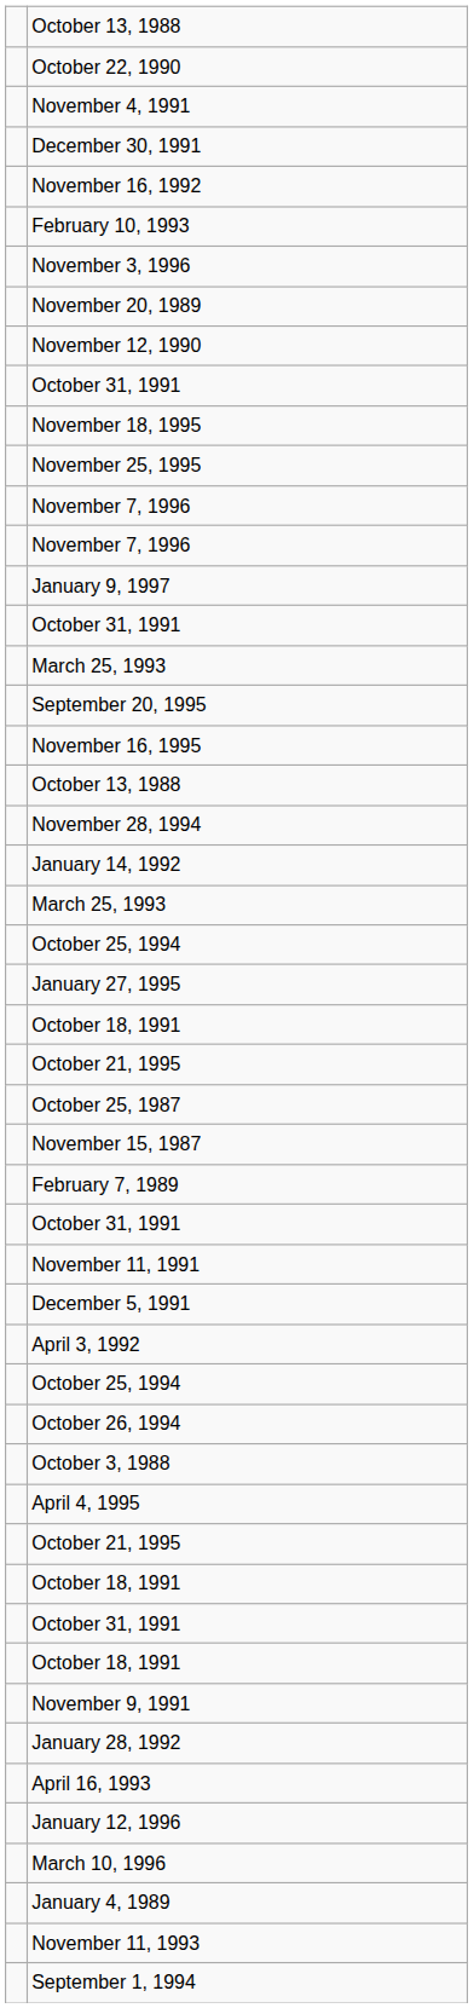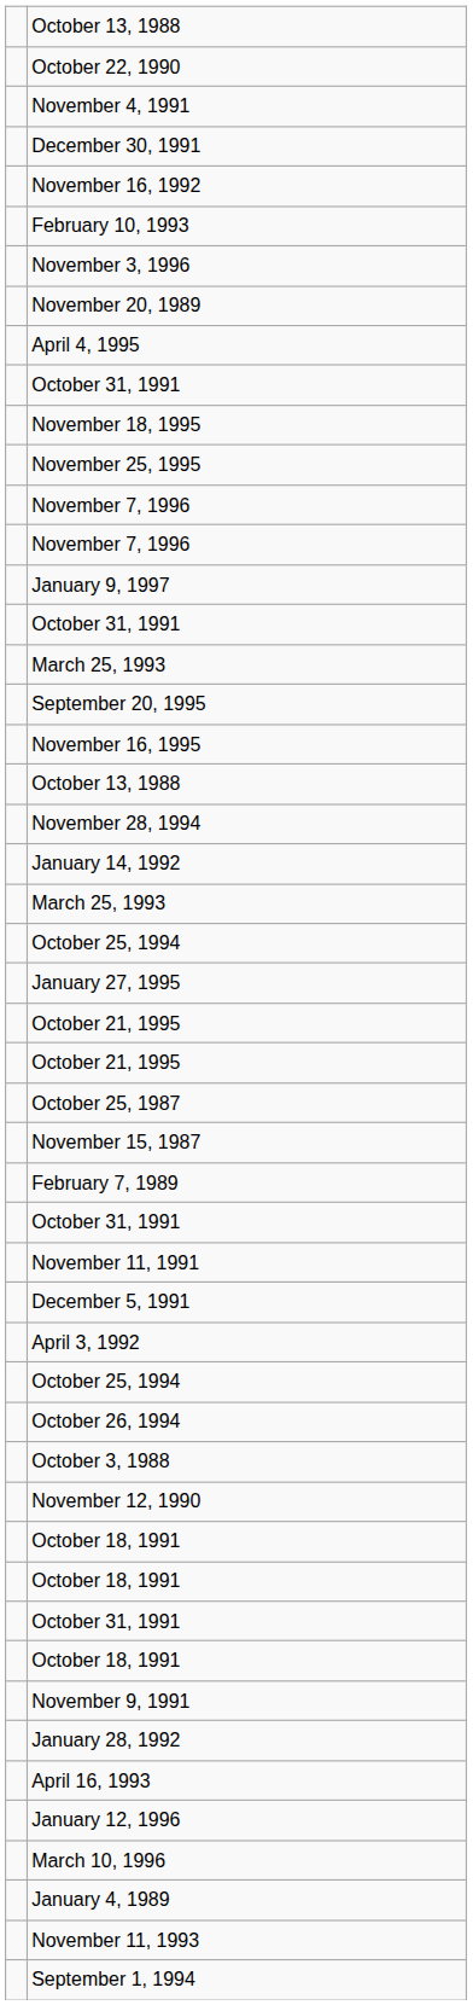row 9 | column 2: November 12, 1990 -> April 4, 1995
row 26 | column 2: October 18, 1991 -> October 21, 1995
row 38 | column 2: April 4, 1995 -> November 12, 1990
row 39 | column 2: October 21, 1995 -> October 18, 1991
